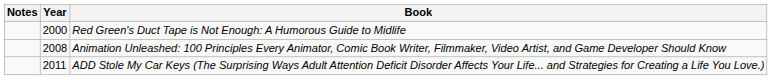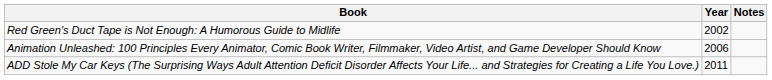columns swapped: Book <-> Notes
row 2 | Year: 2000 -> 2002
row 3 | Year: 2008 -> 2006
